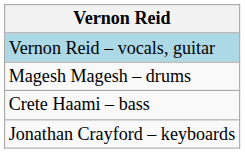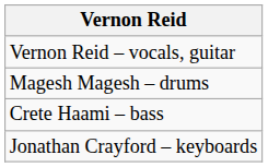row 2 | column 1: lightblue background -> no background
